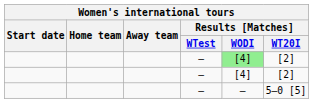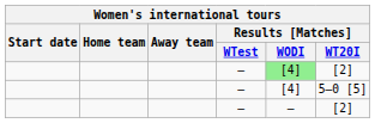row 5 | Results [Matches] / WT20I: [2] -> 5–0 [5]
row 6 | Results [Matches] / WT20I: 5–0 [5] -> [2]
